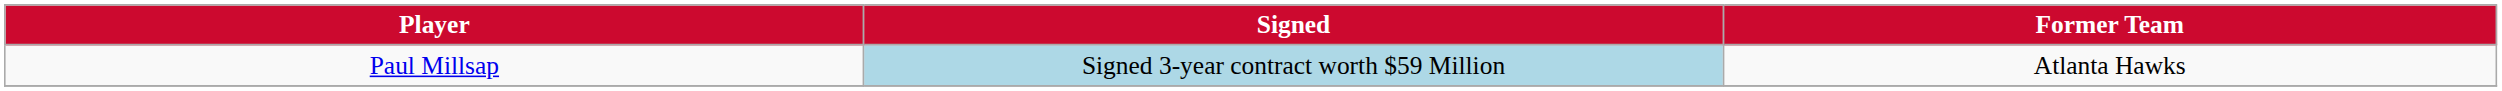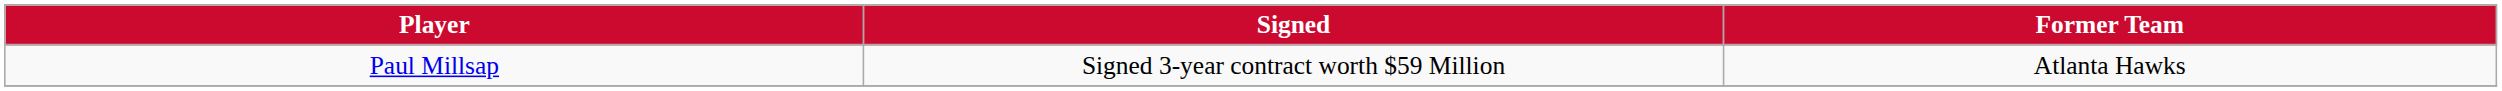Paul Millsap | Signed: lightblue background -> no background
